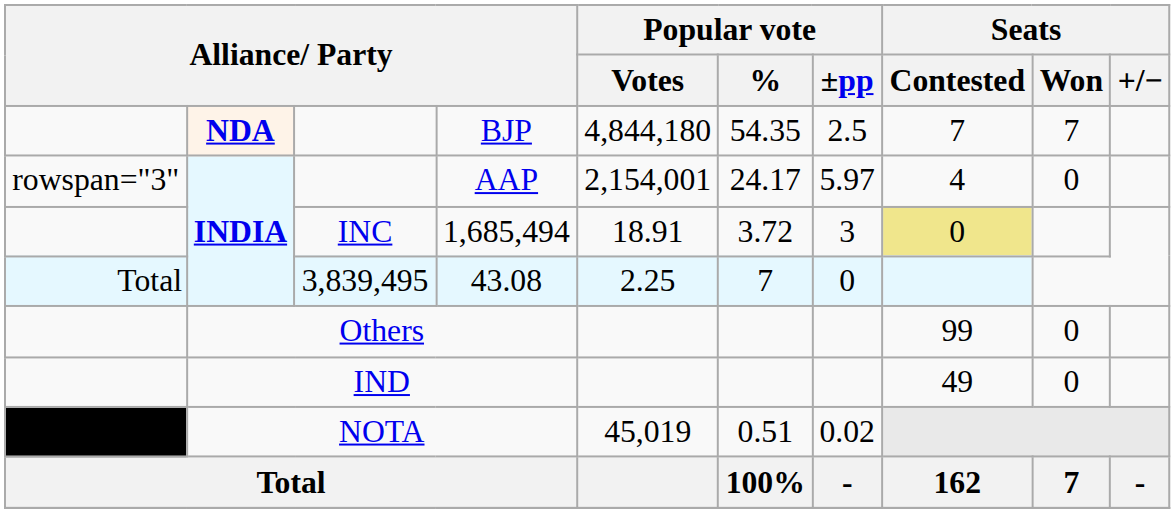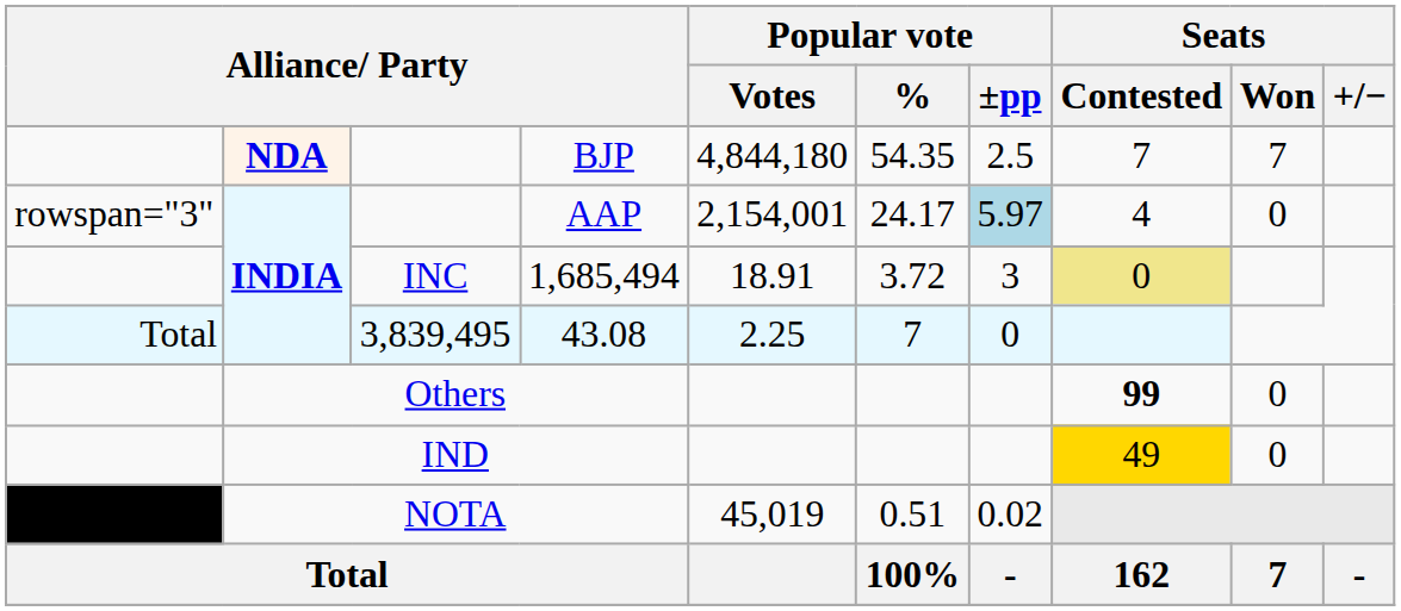AAP | Popular vote / ±pp: no background -> lightblue background
Others | Seats / Contested: normal -> bold
IND | Seats / Contested: no background -> gold background
